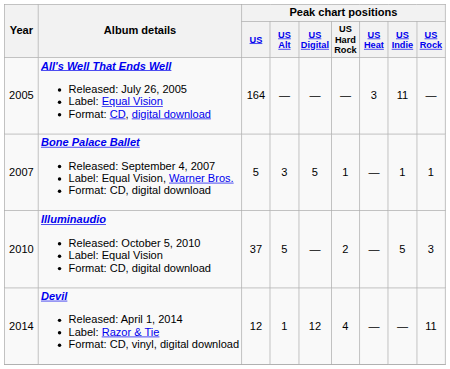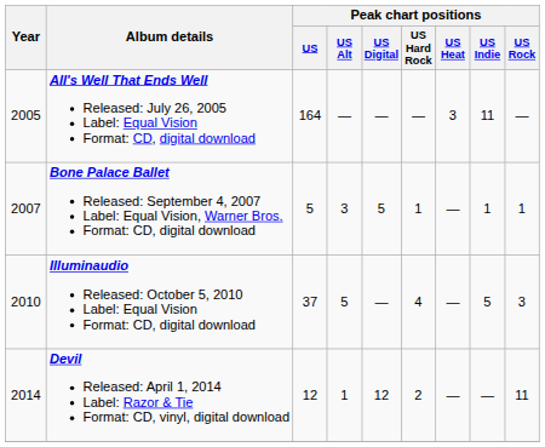row 5 | Peak chart positions / US Hard Rock: 2 -> 4
row 6 | Peak chart positions / US Hard Rock: 4 -> 2
